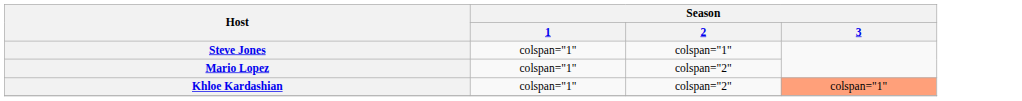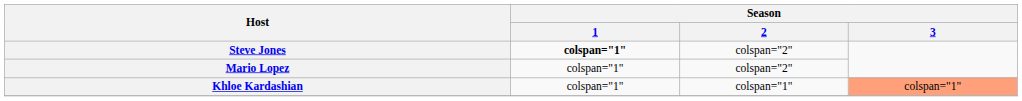Steve Jones | Season / 1: normal -> bold
Steve Jones | Season / 2: colspan="1" -> colspan="2"
Khloe Kardashian | Season / 2: colspan="2" -> colspan="1"
